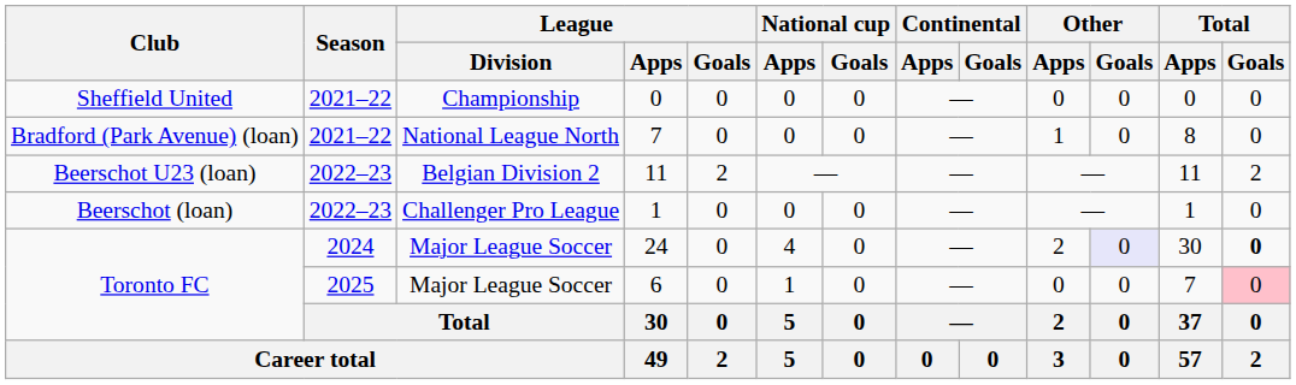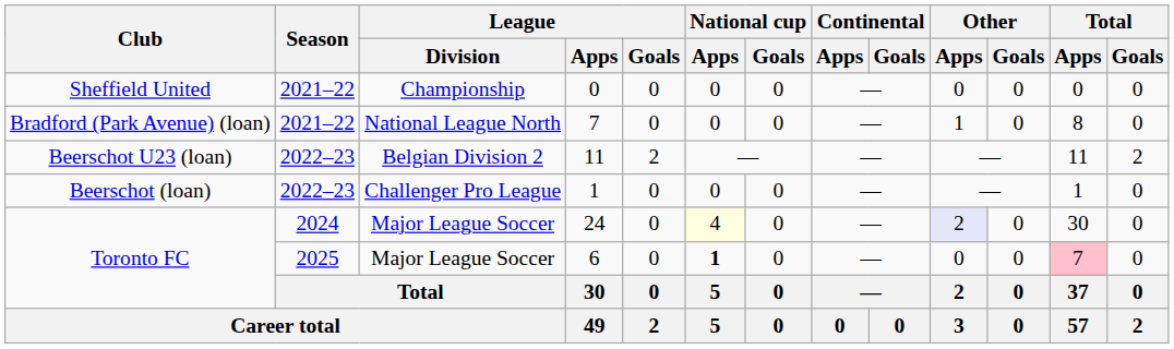24 | National cup / Apps: no background -> lightyellow background
24 | Other / Apps: no background -> lavender background
24 | Other / Goals: lavender background -> no background
24 | Total / Goals: bold -> normal
6 | National cup / Apps: normal -> bold
6 | Total / Apps: no background -> pink background
6 | Total / Goals: pink background -> no background
